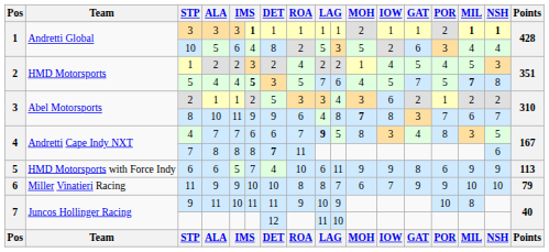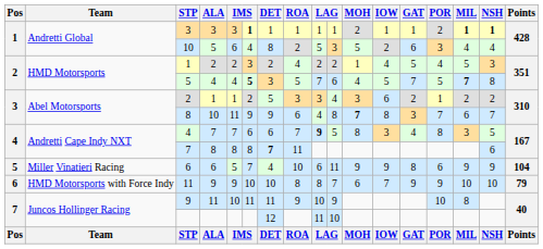row 10 | Team: HMD Motorsports with Force Indy -> Miller Vinatieri Racing
row 10 | Points: 113 -> 104
row 11 | Team: Miller Vinatieri Racing -> HMD Motorsports with Force Indy
